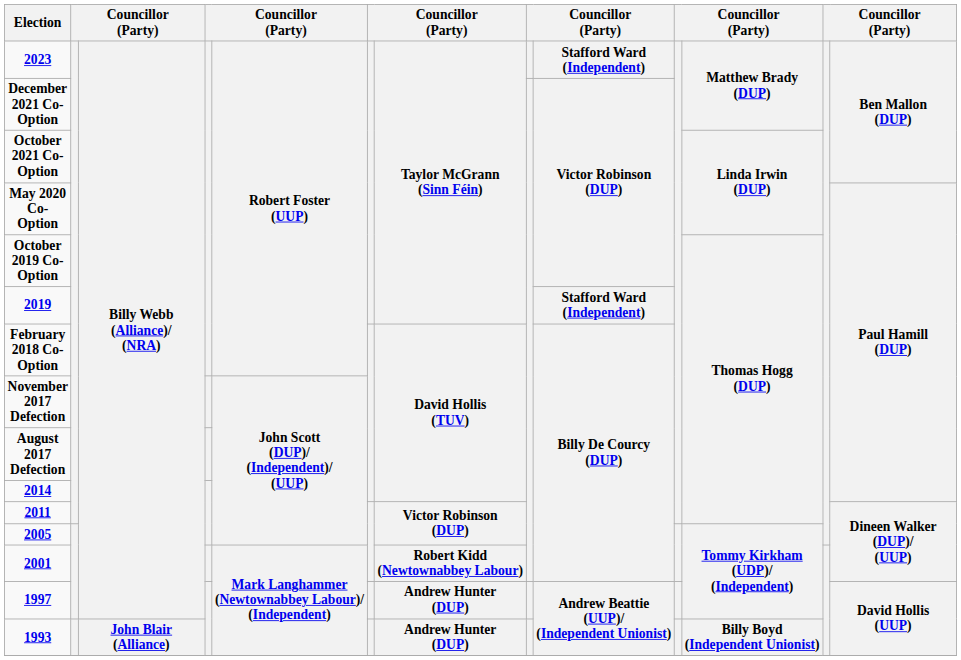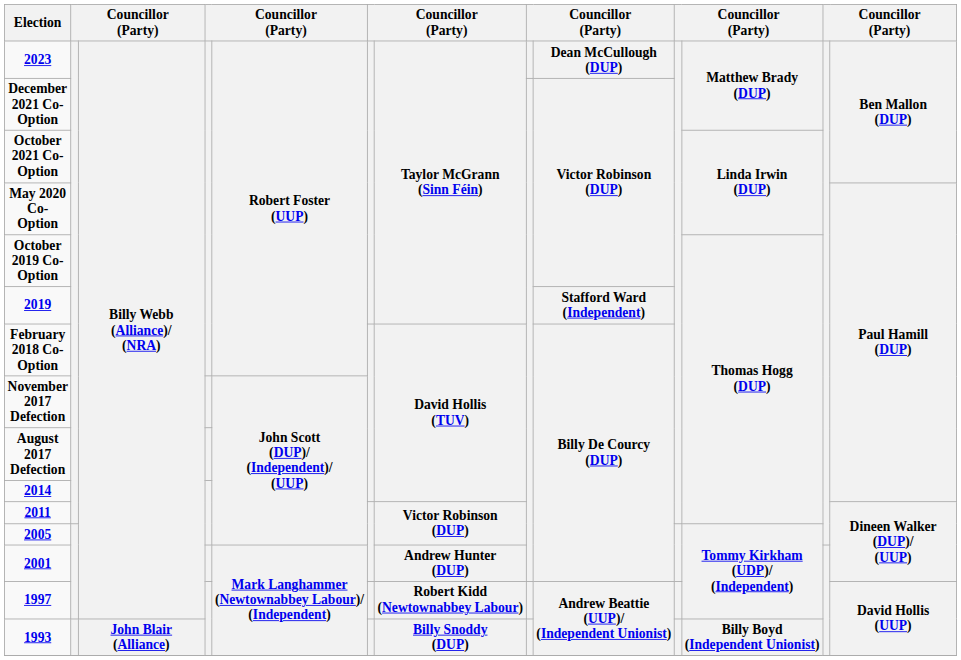2023 | column 9: Stafford Ward (Independent) -> Dean McCullough (DUP)
2001 | column 7: Robert Kidd (Newtownabbey Labour) -> Andrew Hunter (DUP)
1997 | column 7: Andrew Hunter (DUP) -> Robert Kidd (Newtownabbey Labour)
1993 | column 7: Andrew Hunter (DUP) -> Billy Snoddy (DUP)
